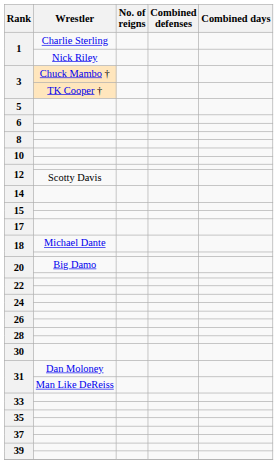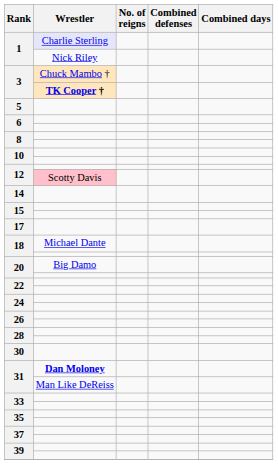1 / Charlie Sterling | Wrestler: no background -> lavender background
3 / TK Cooper † | Wrestler: normal -> bold
12 / Scotty Davis | Wrestler: no background -> pink background
31 / Dan Moloney | Wrestler: normal -> bold
